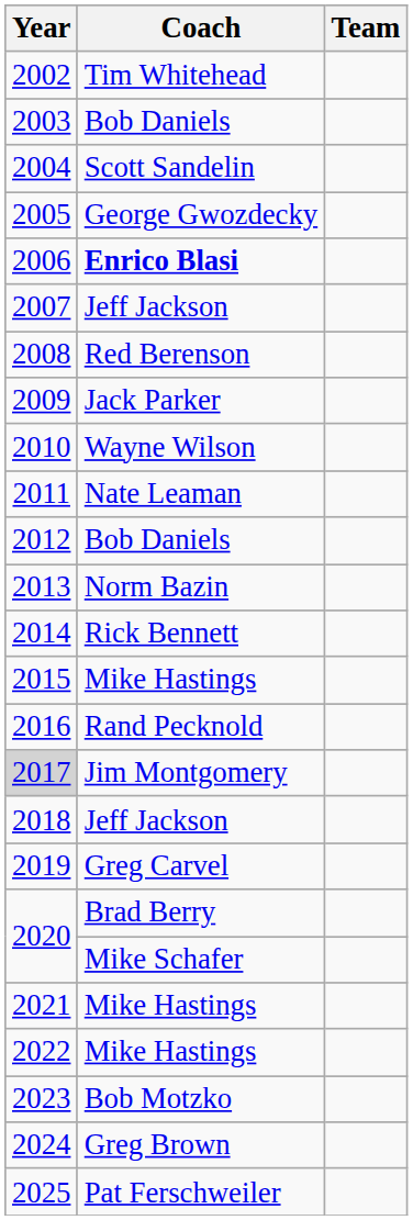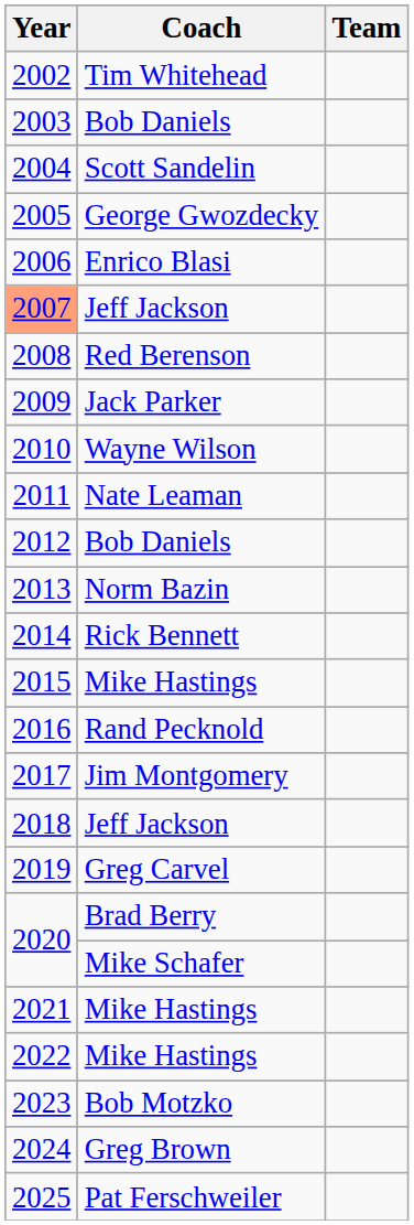2006 | Coach: bold -> normal
2007 | Year: no background -> lightsalmon background
2017 | Year: lightgrey background -> no background
